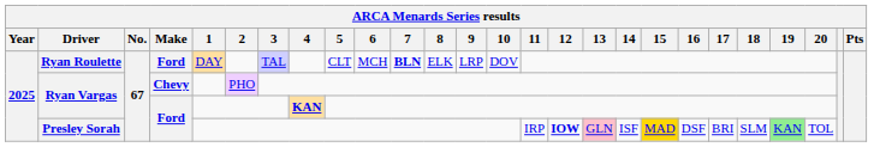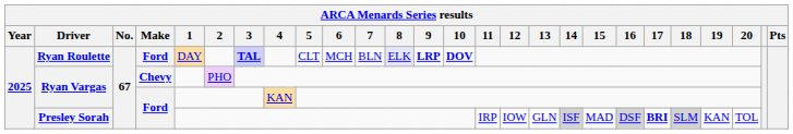Ryan Roulette | 3: normal -> bold
Ryan Roulette | 7: bold -> normal
Ryan Roulette | 8: no background -> lavender background
Ryan Roulette | 9: normal -> bold
Ryan Roulette | 10: normal -> bold
Ryan Vargas / Ford | 4: bold -> normal
Presley Sorah | 12: bold -> normal
Presley Sorah | 13: pink background -> no background
Presley Sorah | 14: no background -> lightgrey background
Presley Sorah | 15: gold background -> no background
Presley Sorah | 16: no background -> lightgrey background
Presley Sorah | 17: normal -> bold
Presley Sorah | 18: no background -> lightgrey background
Presley Sorah | 19: lightgreen background -> no background
